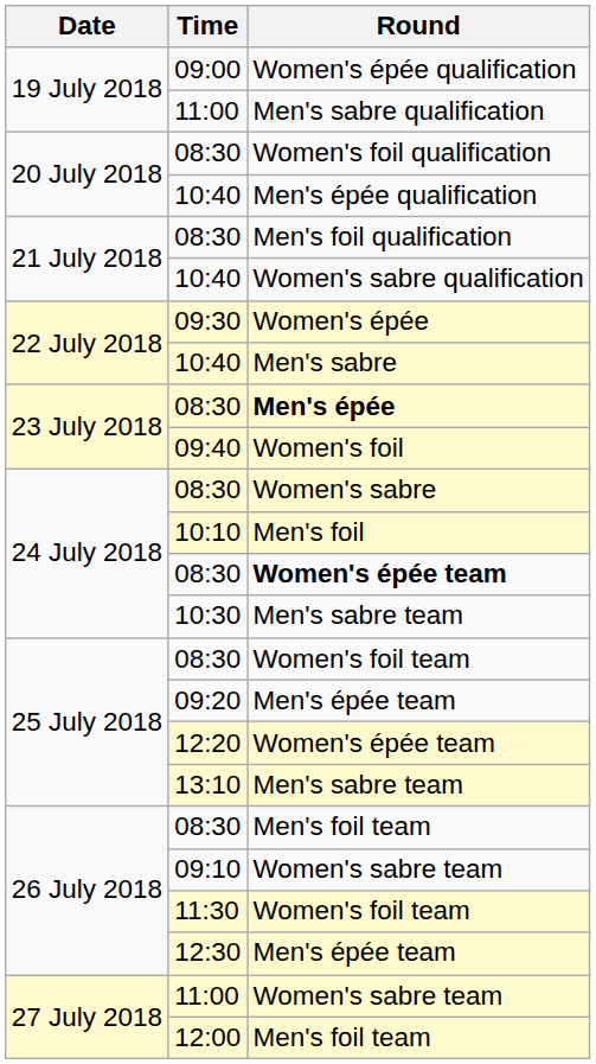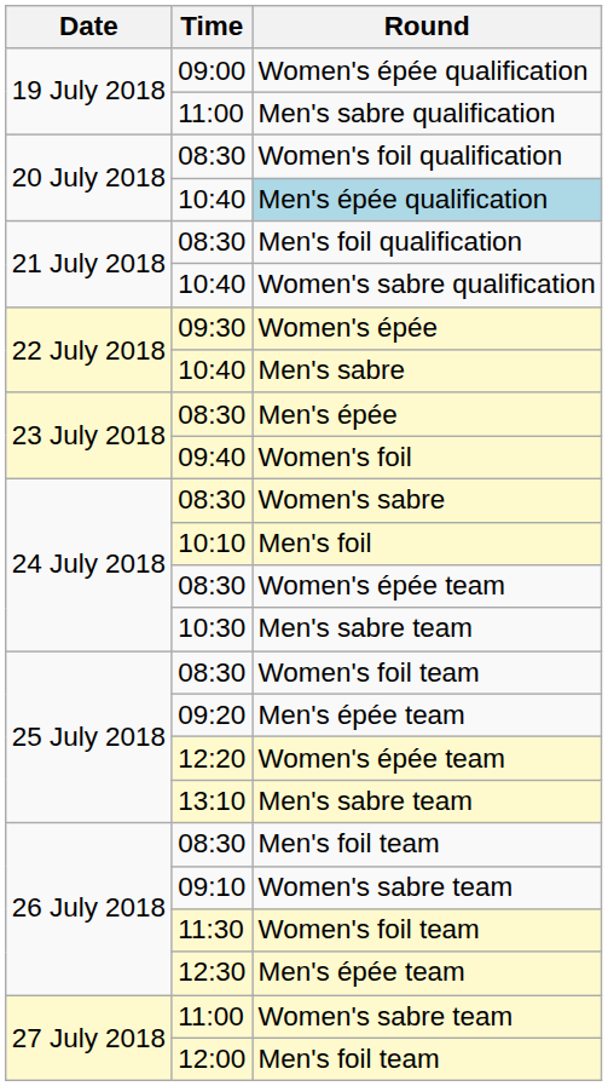Men's épée qualification | Round: no background -> lightblue background
Men's épée | Round: bold -> normal
08:30 / Women's épée team | Round: bold -> normal
